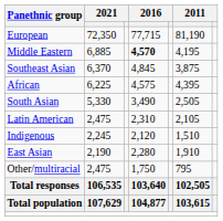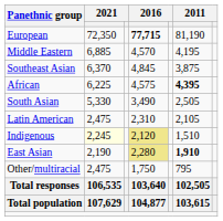European | column 4: normal -> bold
Middle Eastern | column 4: bold -> normal
African | column 6: normal -> bold
Indigenous | column 2: no background -> lightyellow background
Indigenous | column 4: no background -> khaki background
East Asian | column 4: no background -> khaki background
East Asian | column 6: normal -> bold
